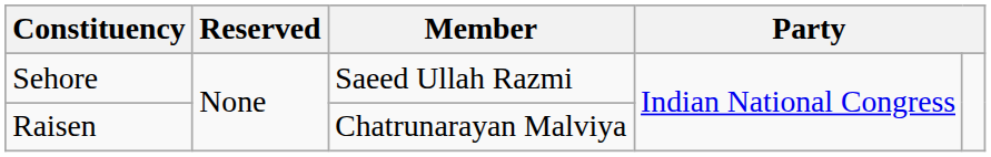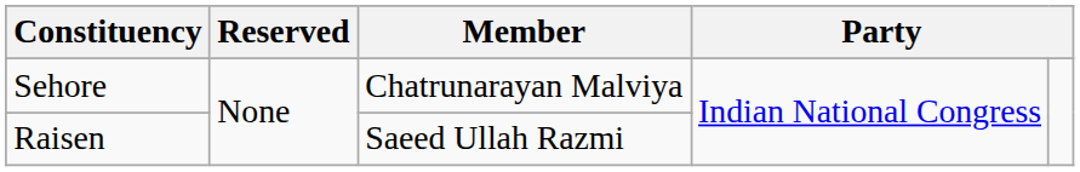Sehore | Member: Saeed Ullah Razmi -> Chatrunarayan Malviya
Raisen | Member: Chatrunarayan Malviya -> Saeed Ullah Razmi
